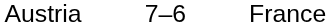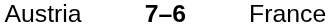Austria | column 2: normal -> bold
